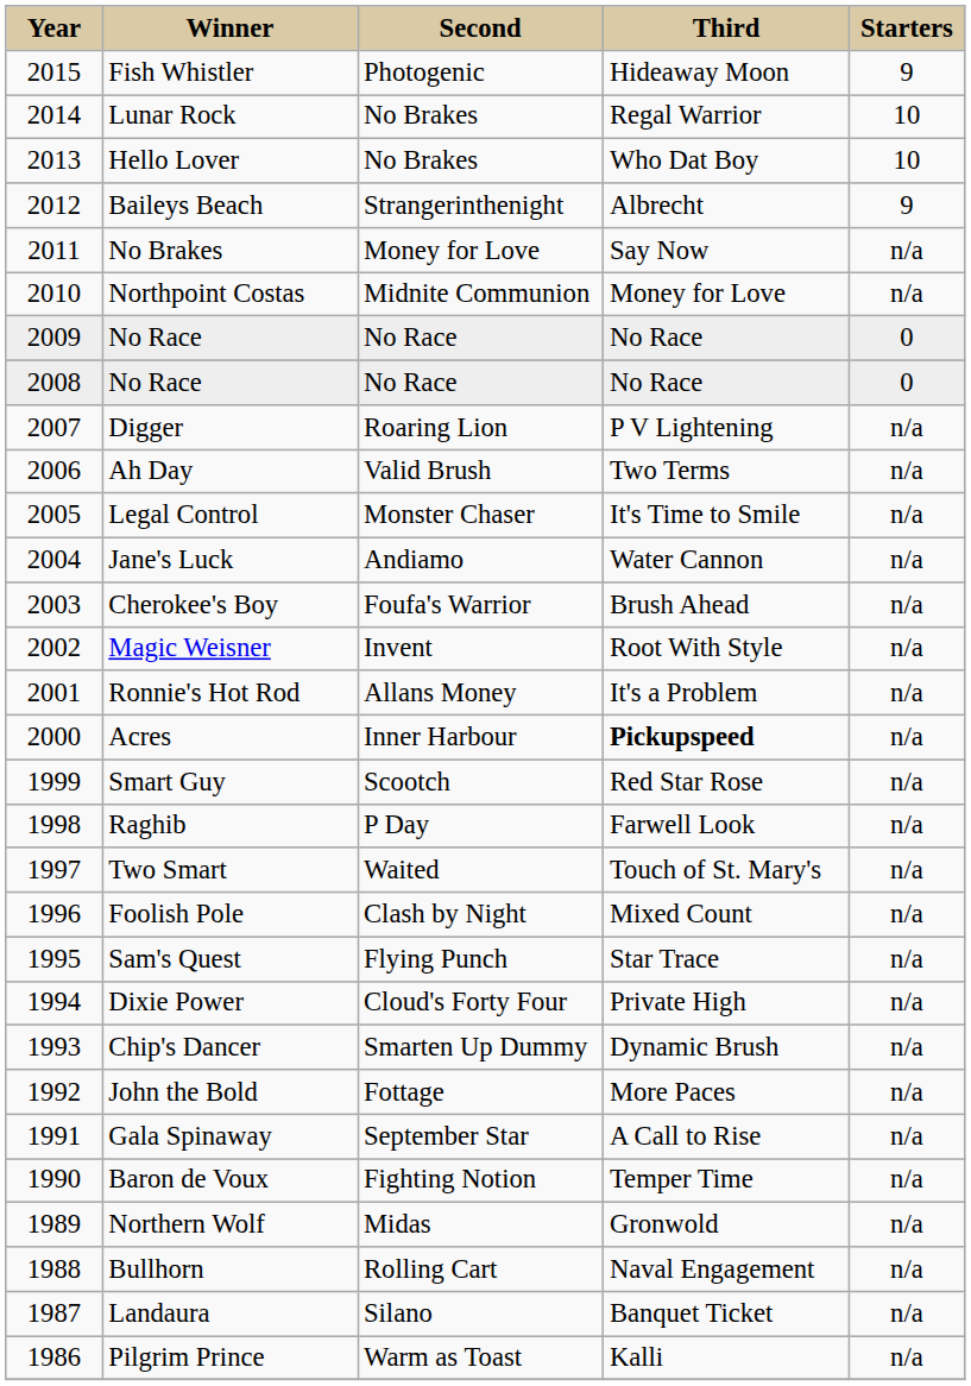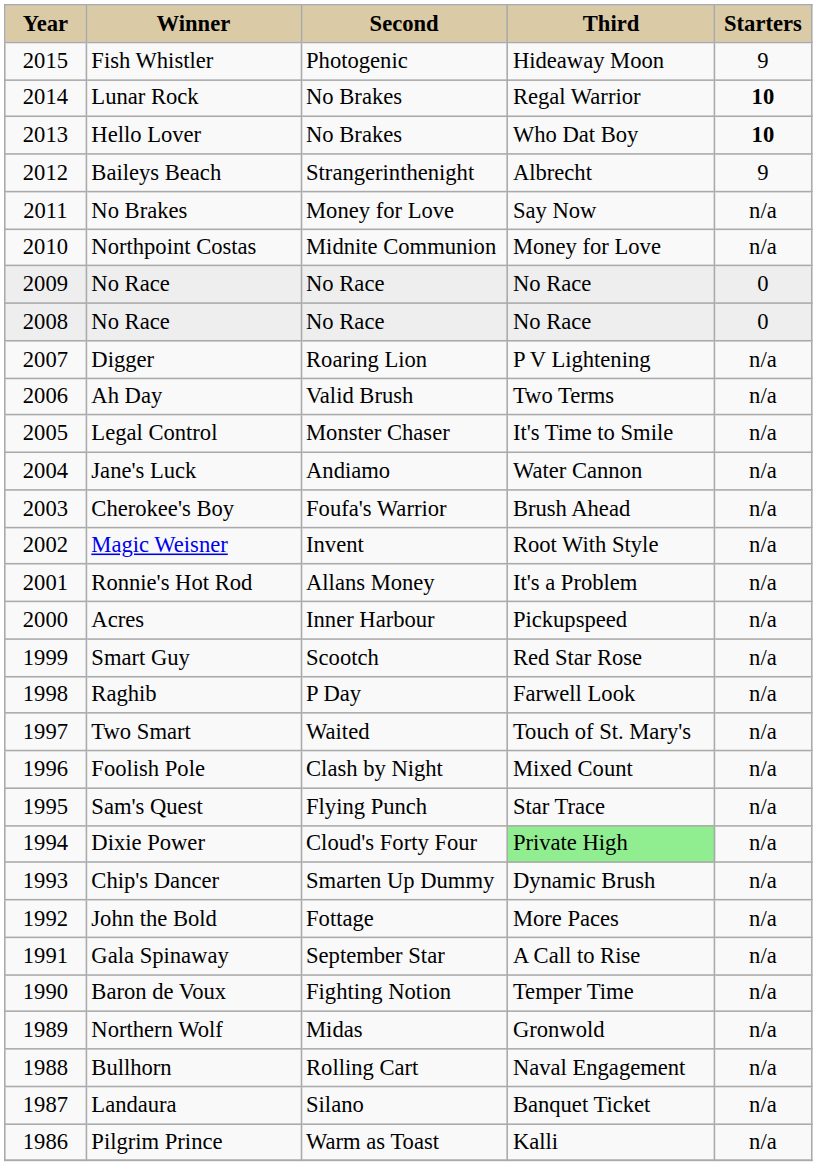Lunar Rock | column 5: normal -> bold
Hello Lover | column 5: normal -> bold
Acres | column 4: bold -> normal
Dixie Power | column 4: no background -> lightgreen background
